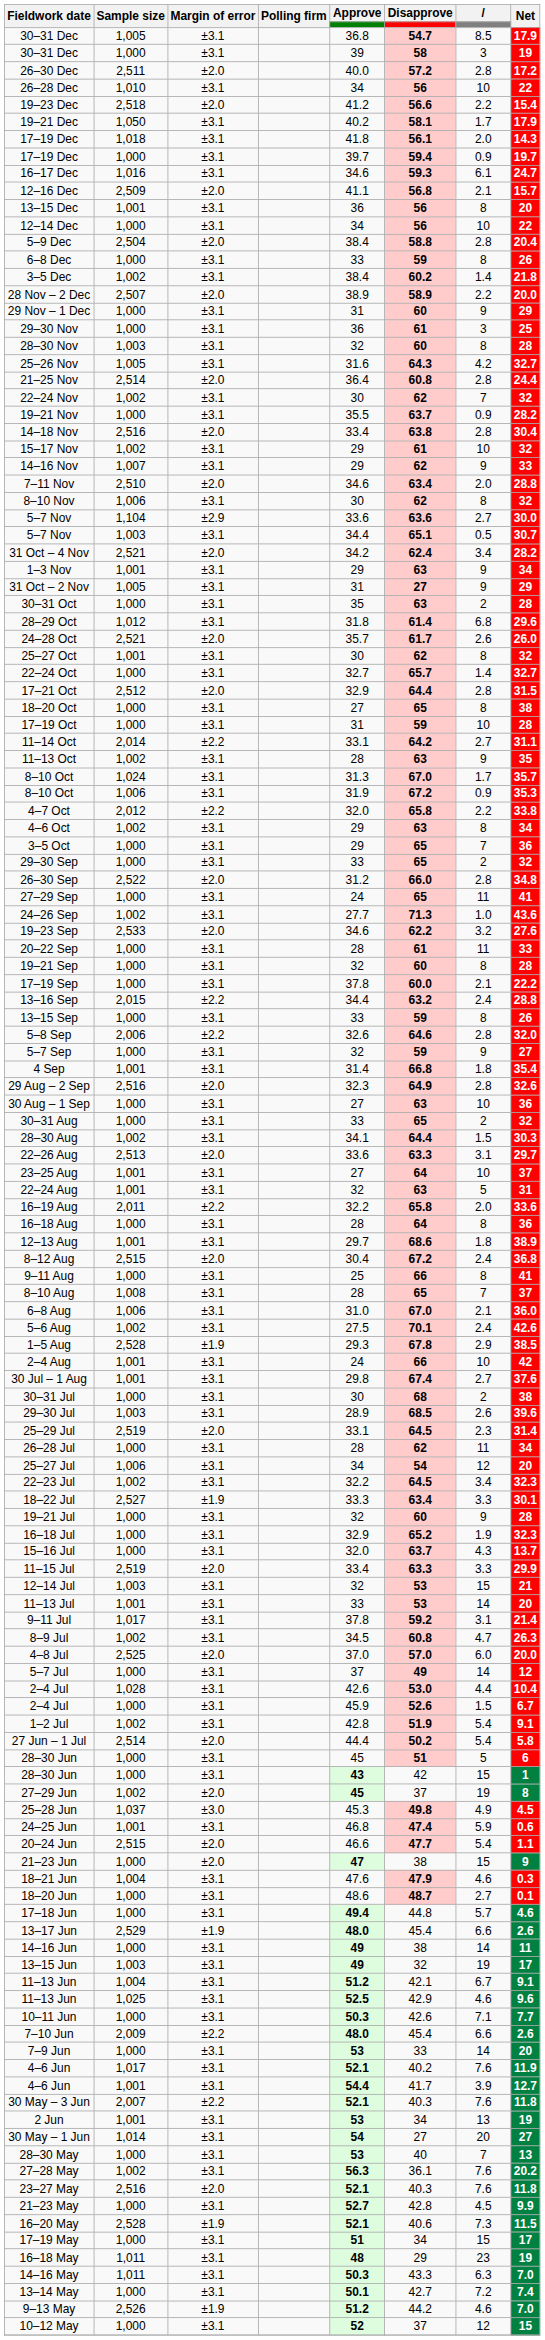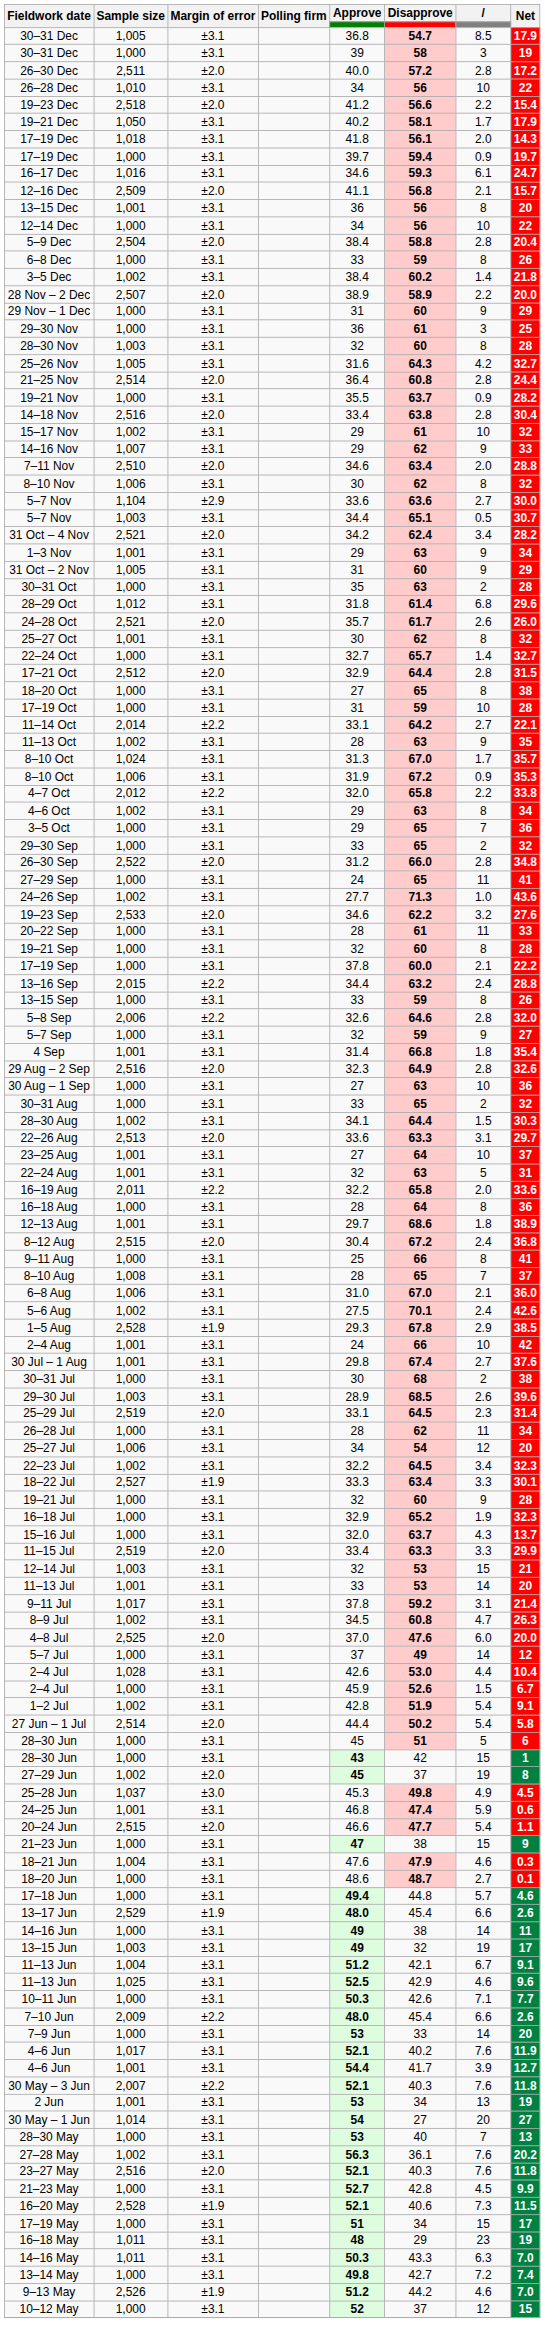- row: 22–24 Nov | 1,002 | ±3.1 | 30 | 62 | 7 | 32
31 Oct – 2 Nov | Disapprove: 27 -> 60
11–14 Oct | Net: 31.1 -> 22.1
4–8 Jul | Disapprove: 57.0 -> 47.6
21–23 Jun | Margin of error: ±2.0 -> ±3.1
13–14 May | Approve: 50.1 -> 49.8
